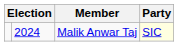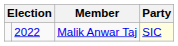Malik Anwar Taj | column 2: 2024 -> 2022
